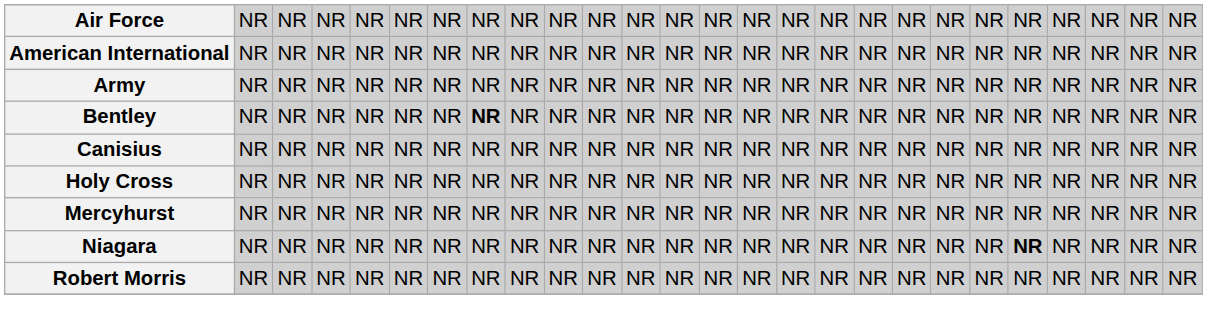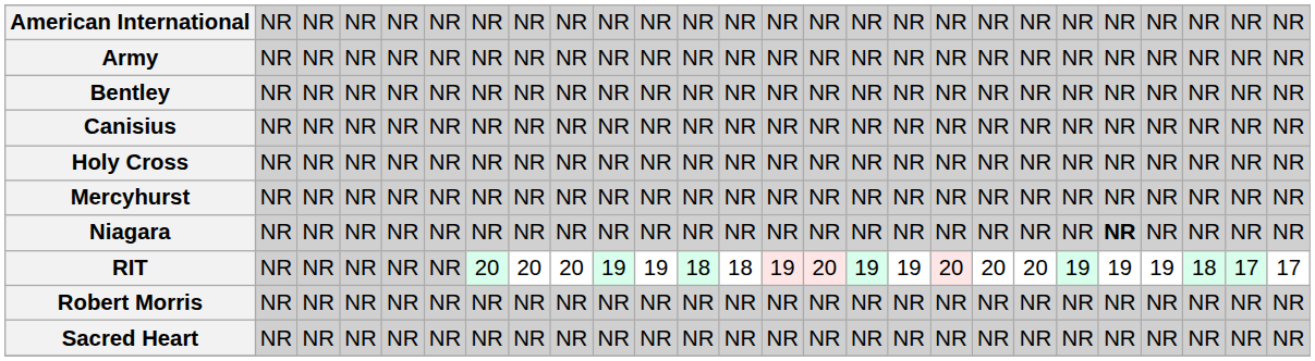- row: Air Force | NR | NR | NR | NR | NR | NR | NR | NR | NR | NR | NR | NR | NR | NR | NR | NR | NR | NR | NR | NR | NR | NR | NR | NR | NR
Bentley | column 8: bold -> normal
+ row: RIT | NR | NR | NR | NR | NR | 20 | 20 | 20 | 19 | 19 | 18 | 18 | 19 | 20 | 19 | 19 | 20 | 20 | 20 | 19 | 19 | 19 | 18 | 17 | 17
+ row: Sacred Heart | NR | NR | NR | NR | NR | NR | NR | NR | NR | NR | NR | NR | NR | NR | NR | NR | NR | NR | NR | NR | NR | NR | NR | NR | NR
